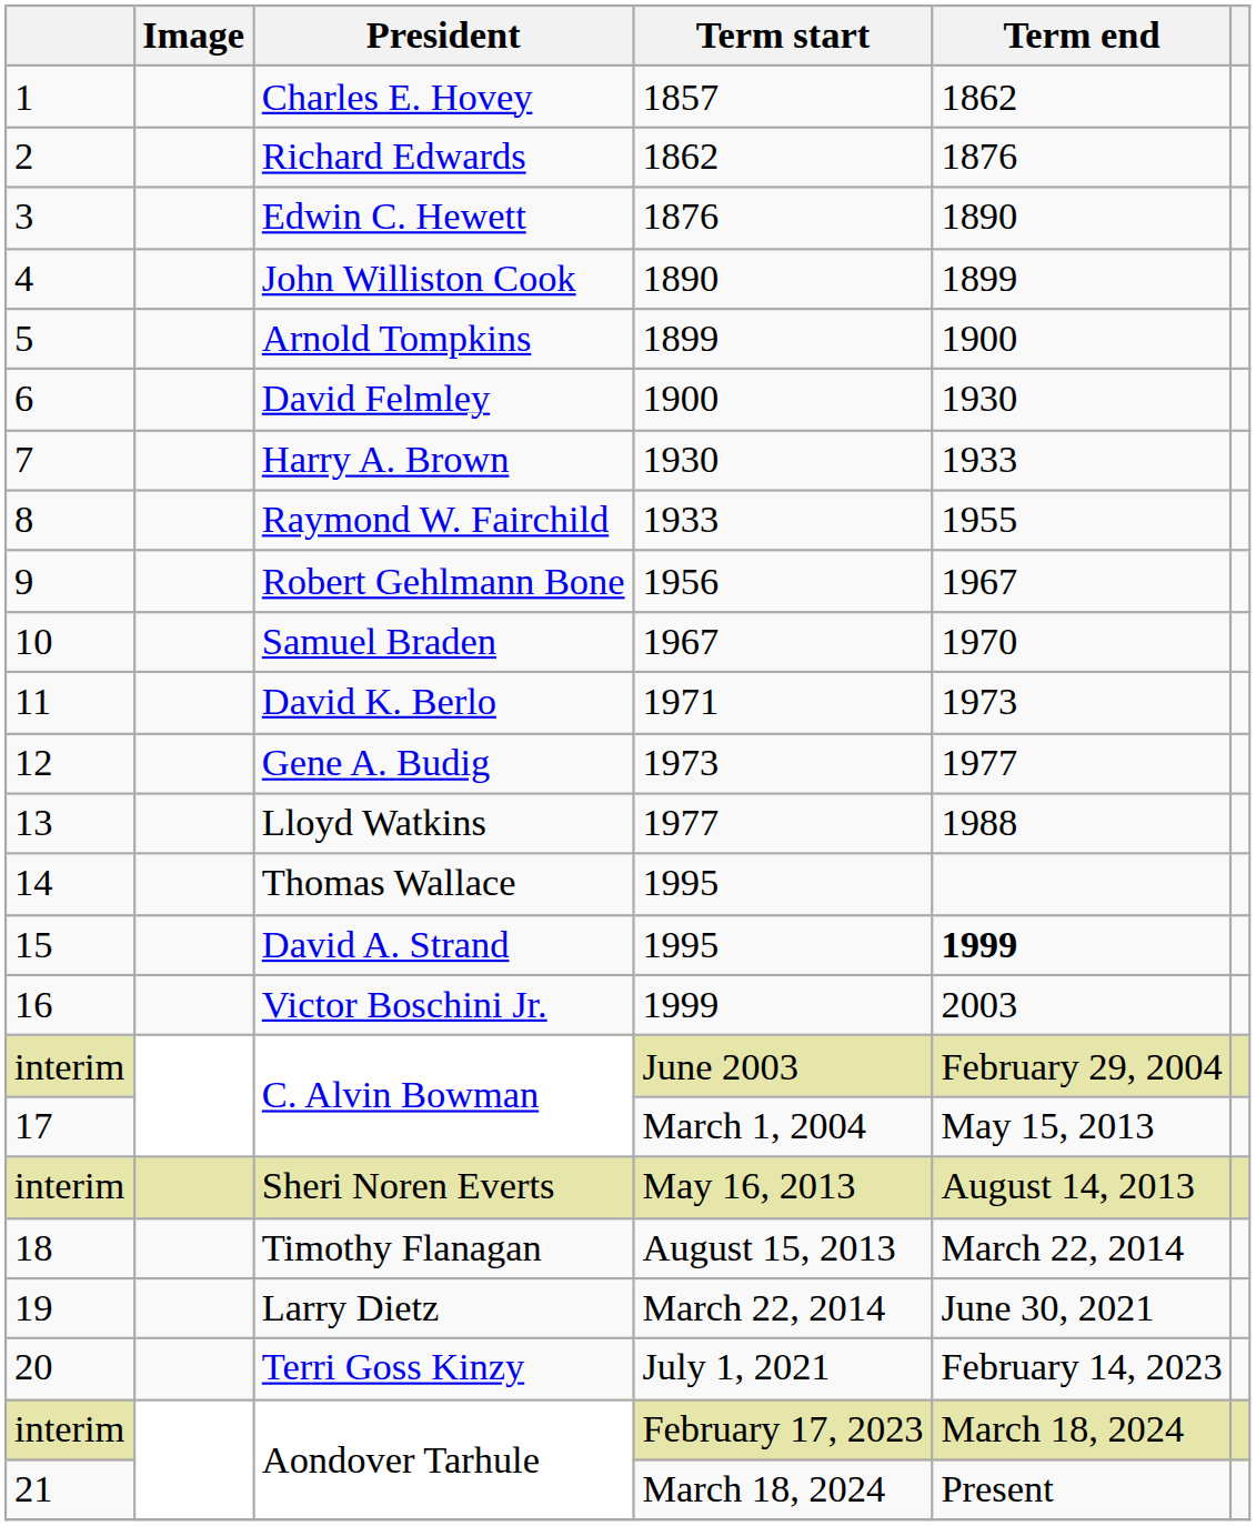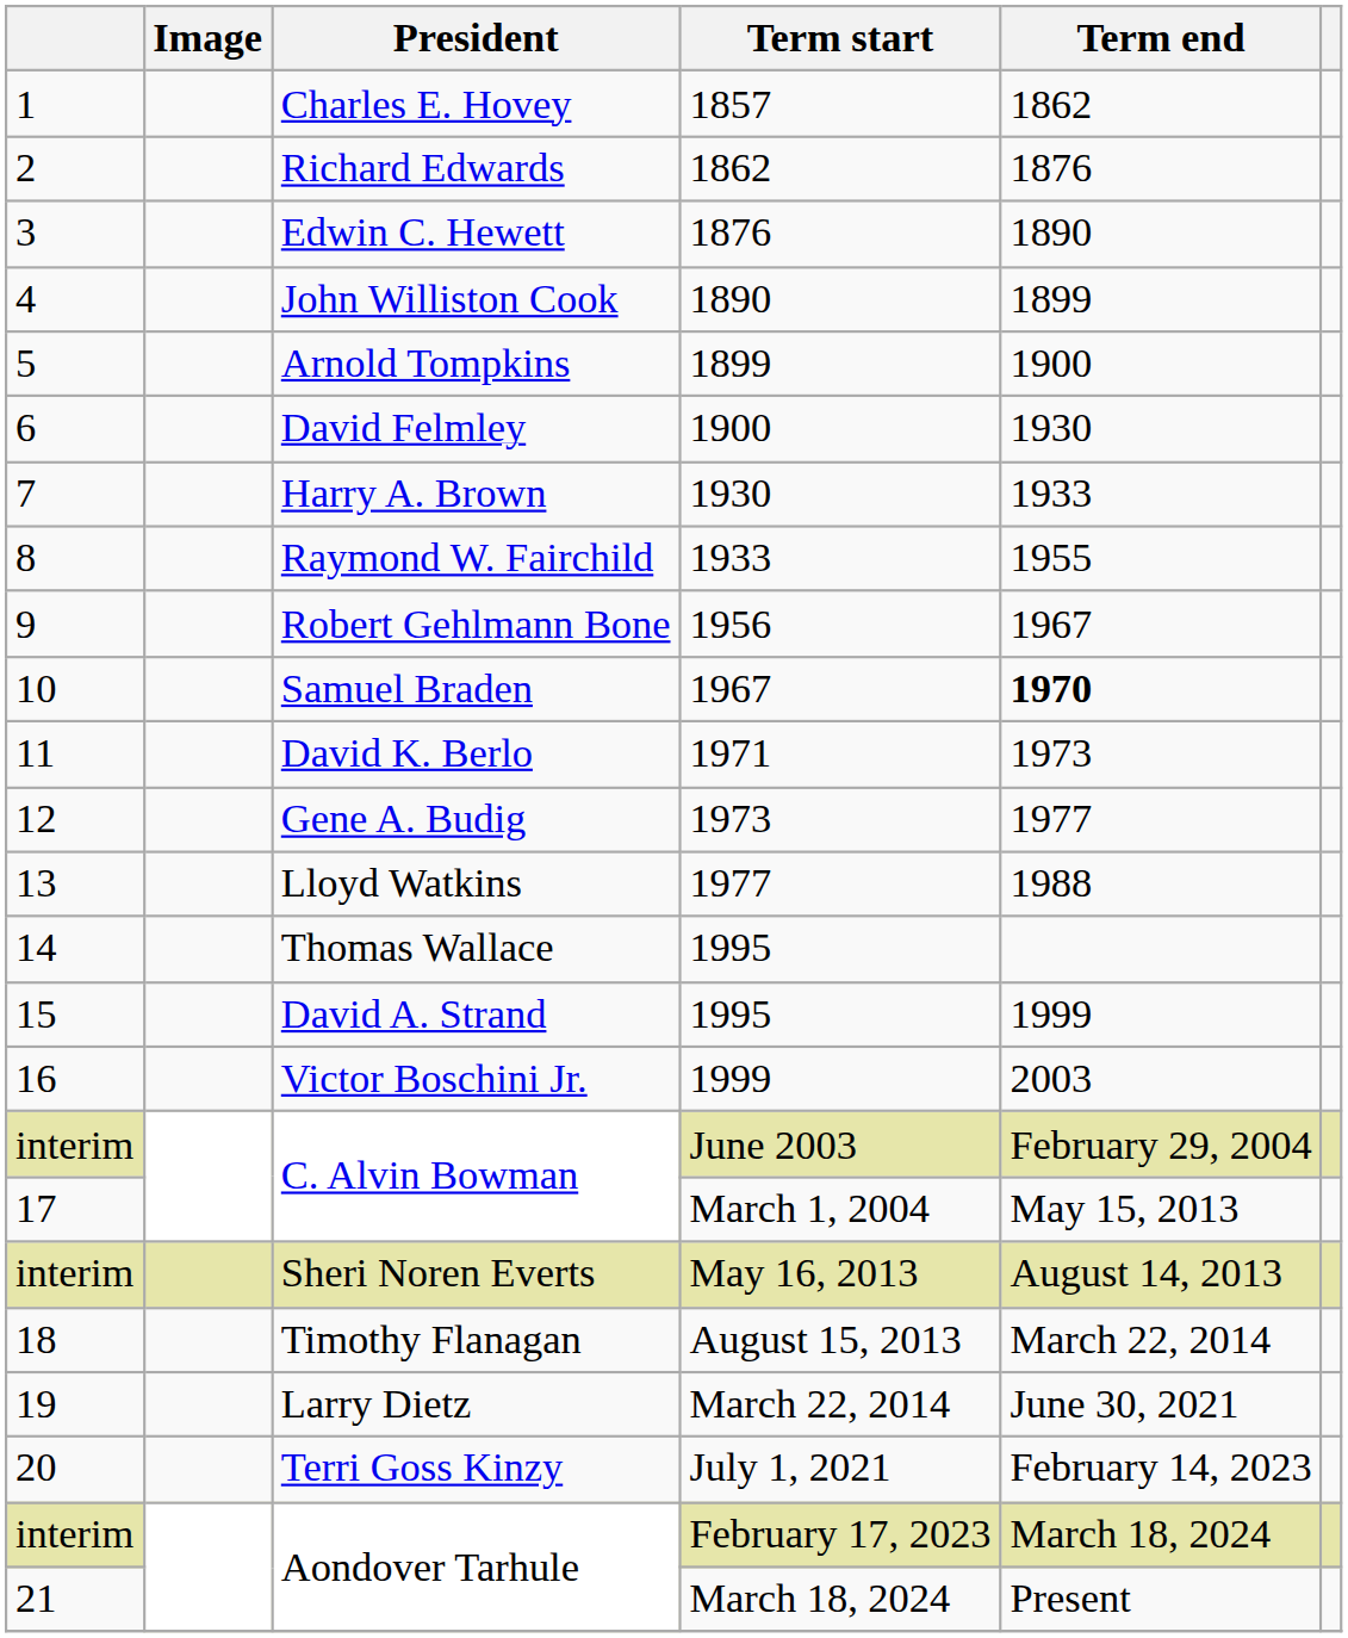Samuel Braden | Term end: normal -> bold
David A. Strand | Term end: bold -> normal
